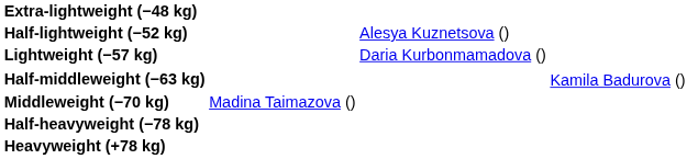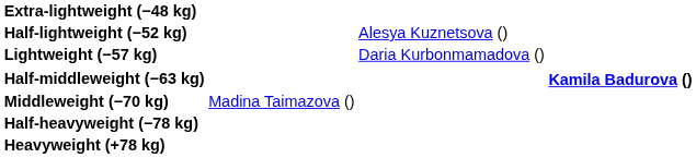Half-middleweight (−63 kg) / Kamila Badurova () | column 4: normal -> bold
